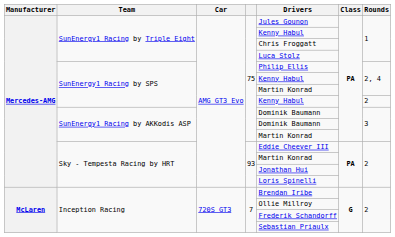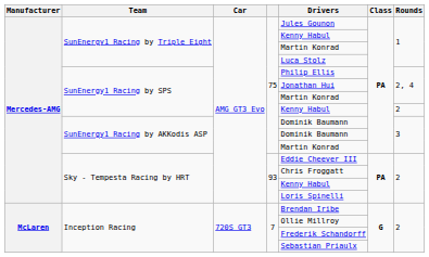row 4 | Drivers: Chris Froggatt -> Martin Konrad
row 7 | Drivers: Kenny Habul -> Jonathan Hui
row 14 | Drivers: Martin Konrad -> Chris Froggatt
row 15 | Drivers: Jonathan Hui -> Kenny Habul
